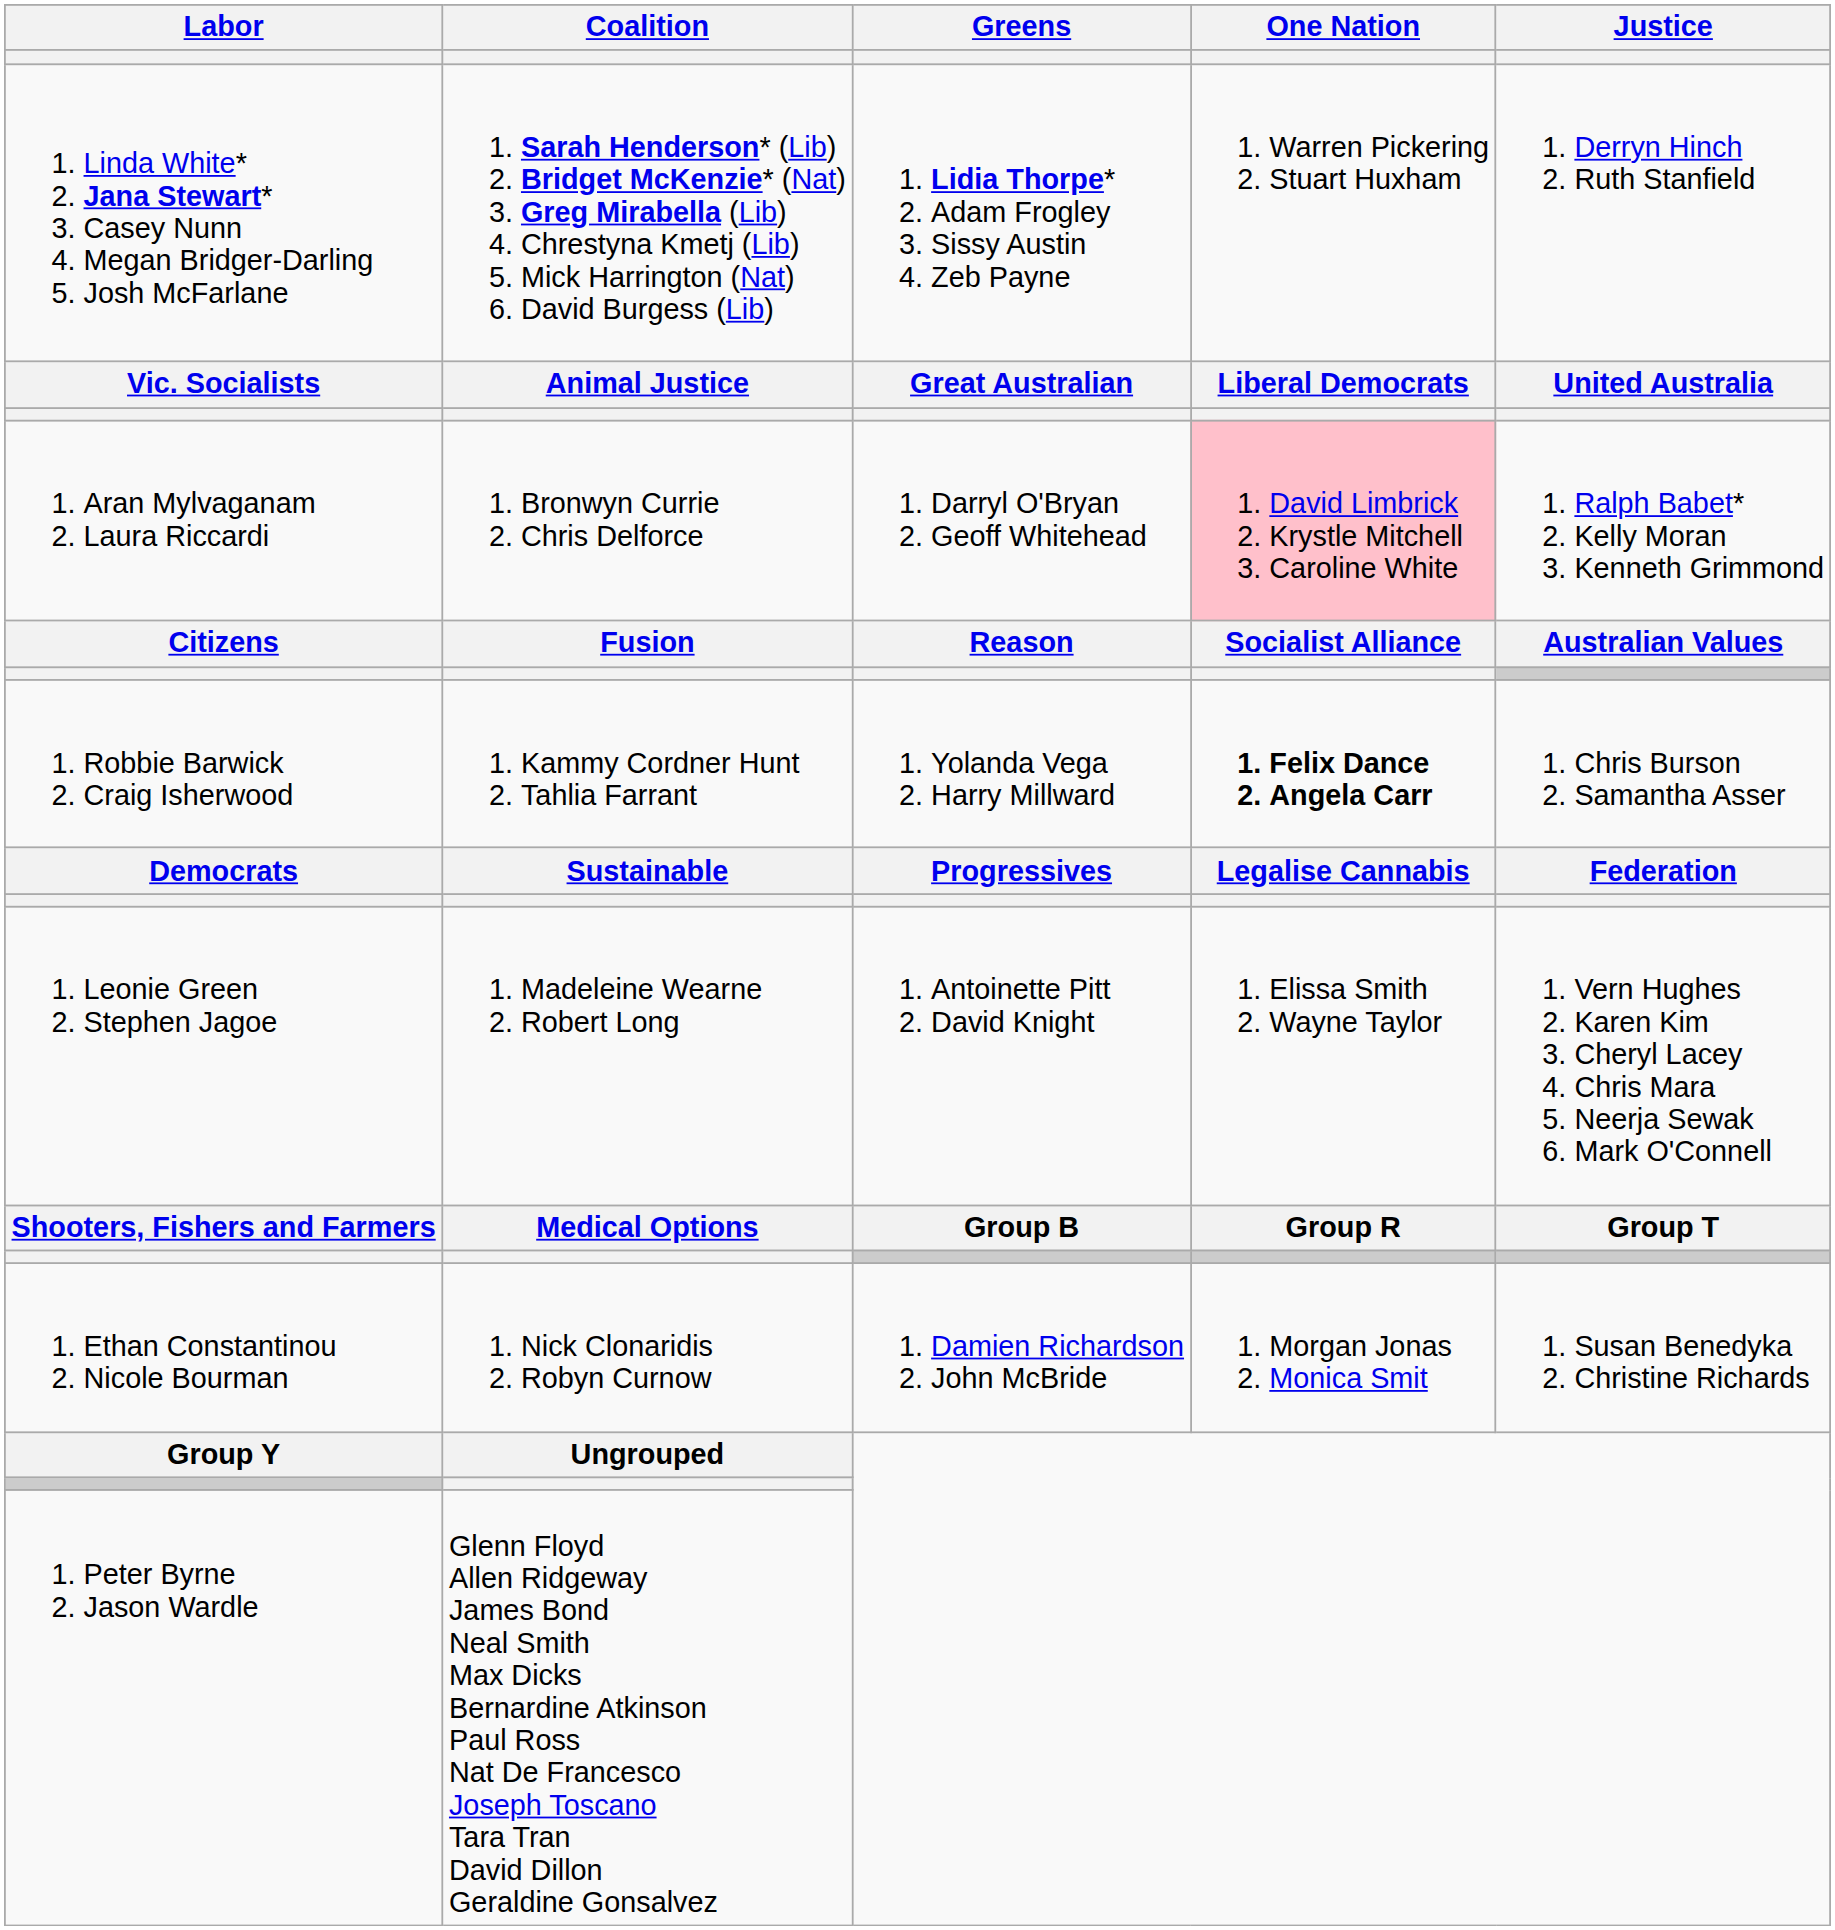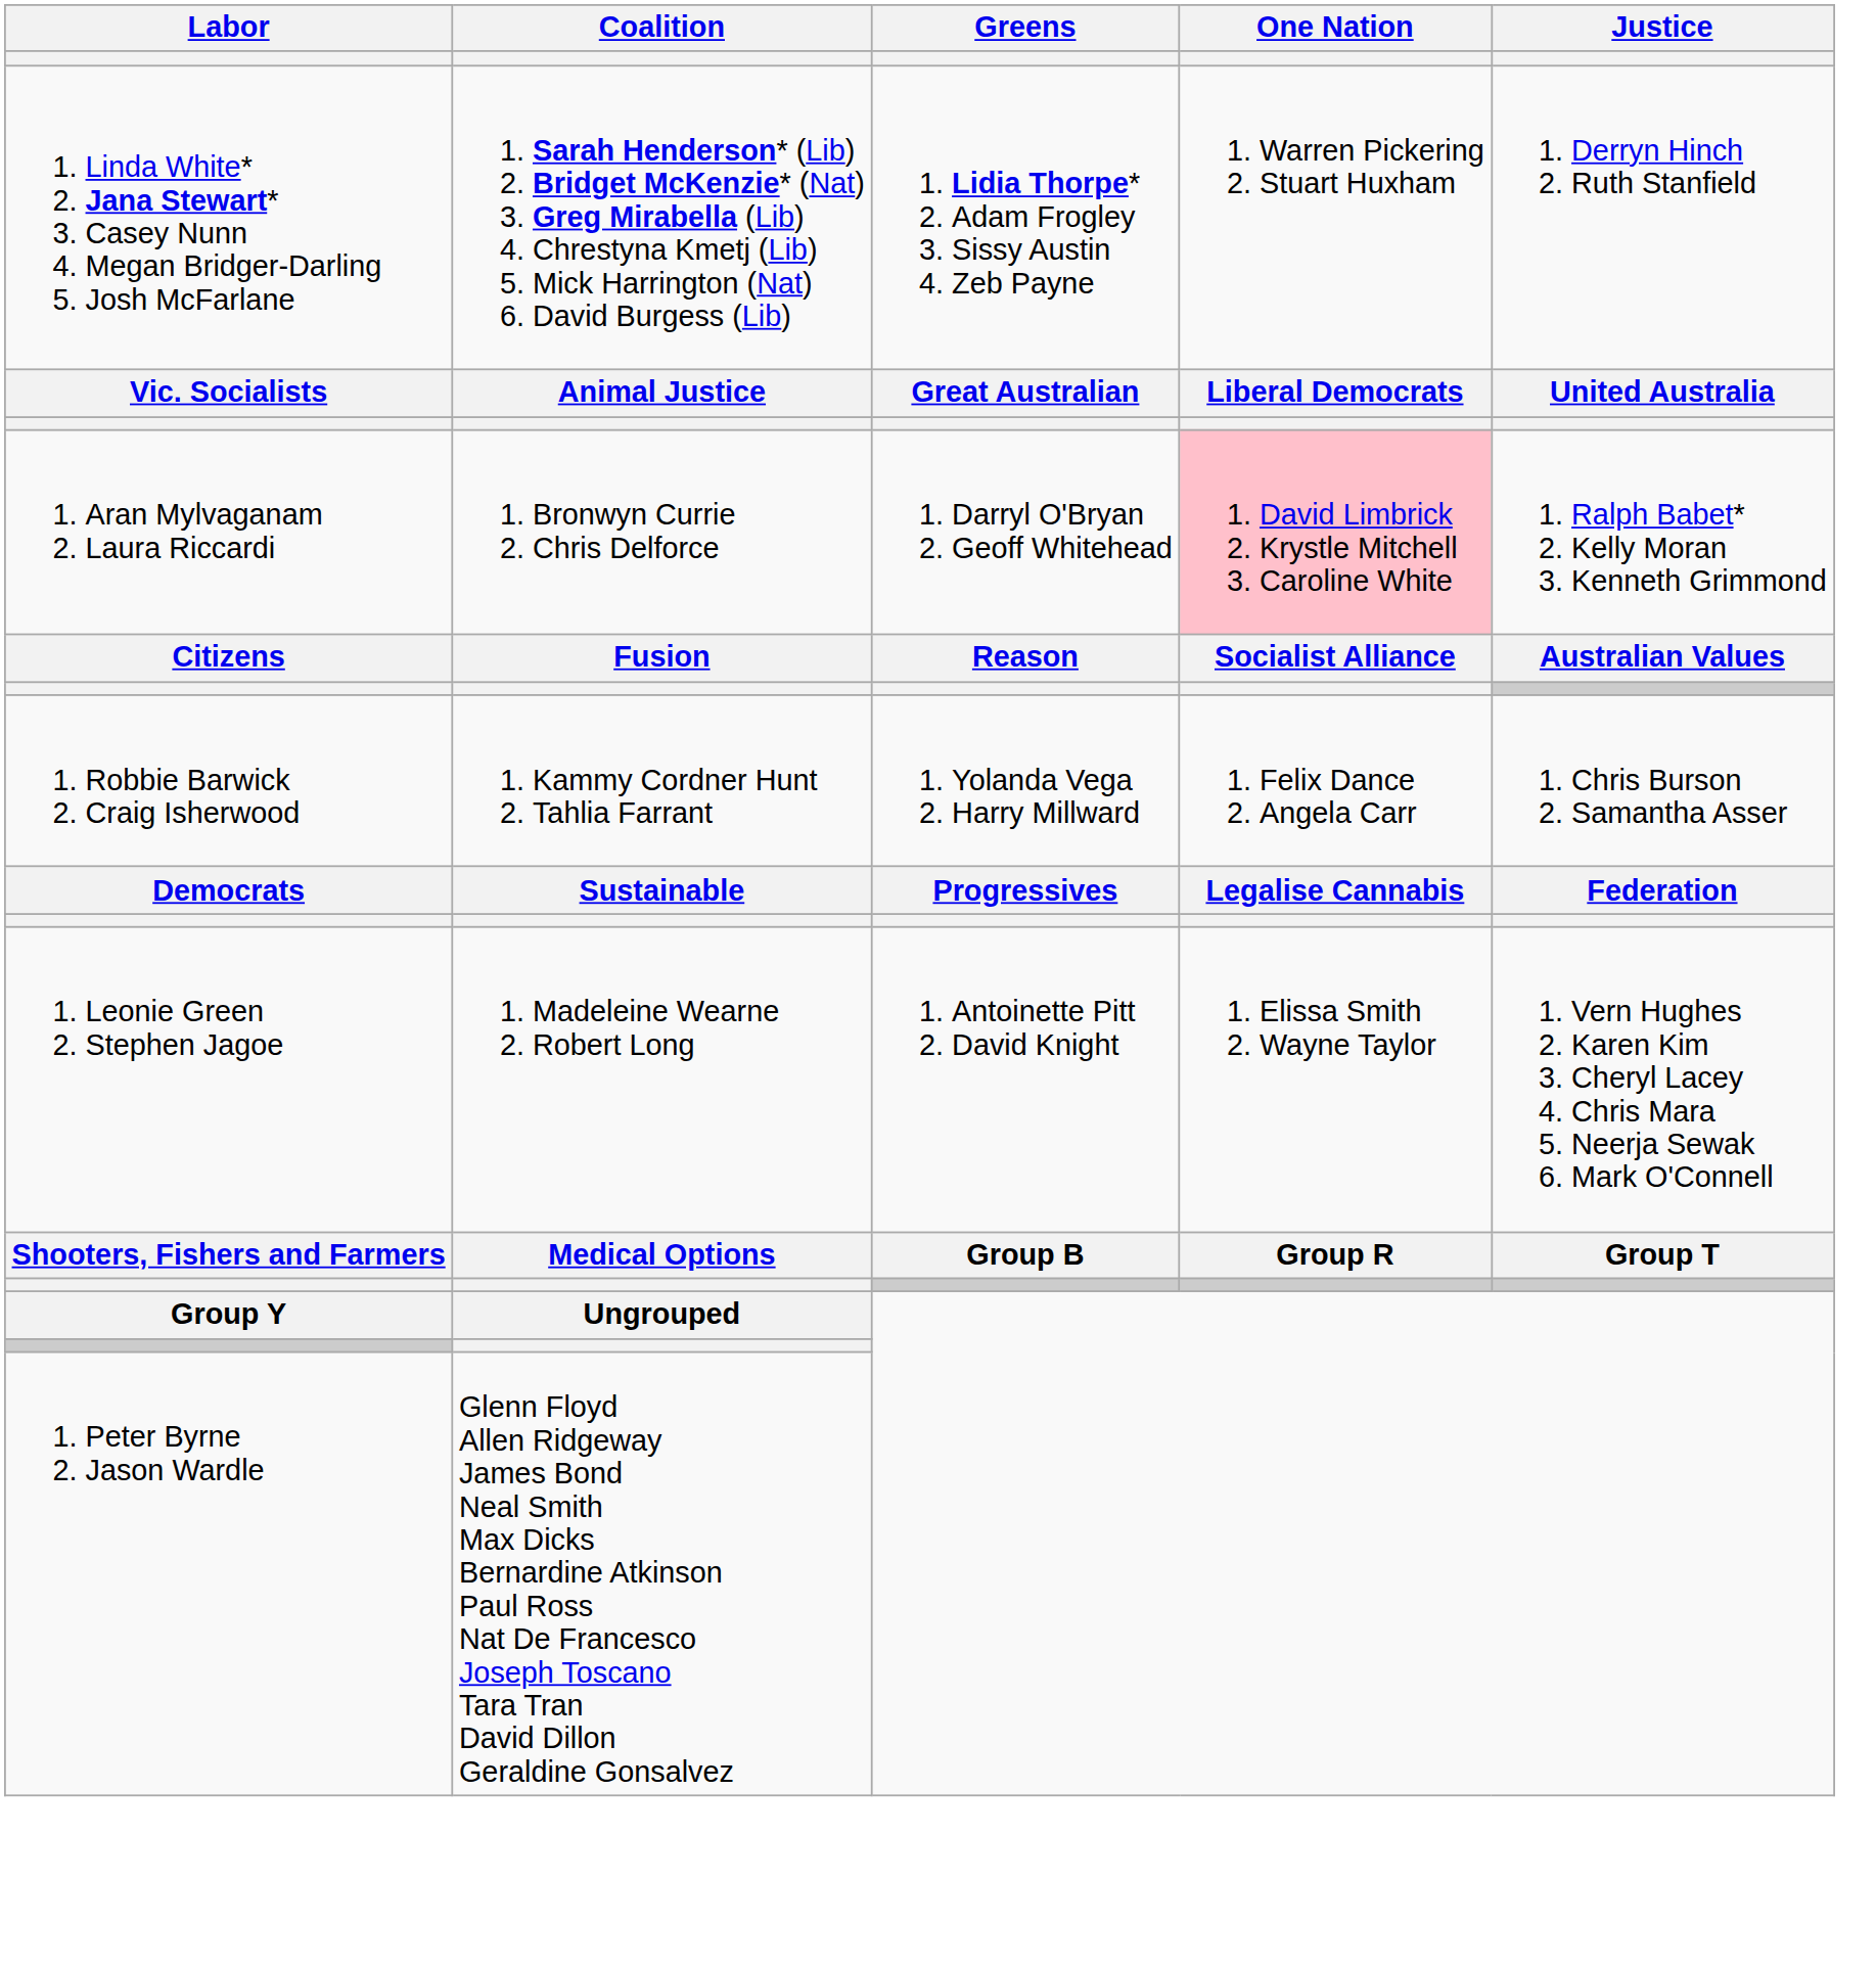Robbie Barwick Craig Isherwood | One Nation: bold -> normal
- row: Ethan Constantinou Nicole Bourman | Nick Clonaridis Robyn Curnow | Damien Richardson John McBride | Morgan Jonas Monica Smit | Susan Benedyka Christine Richards
